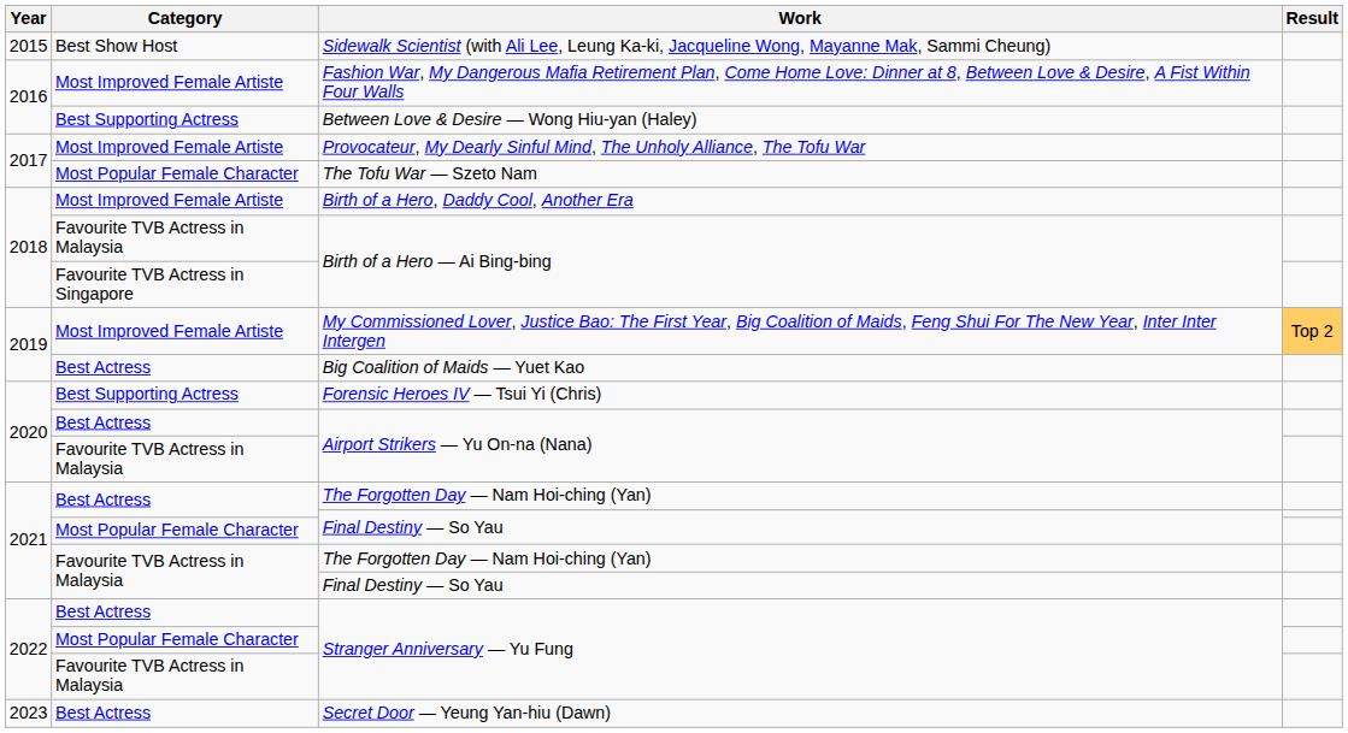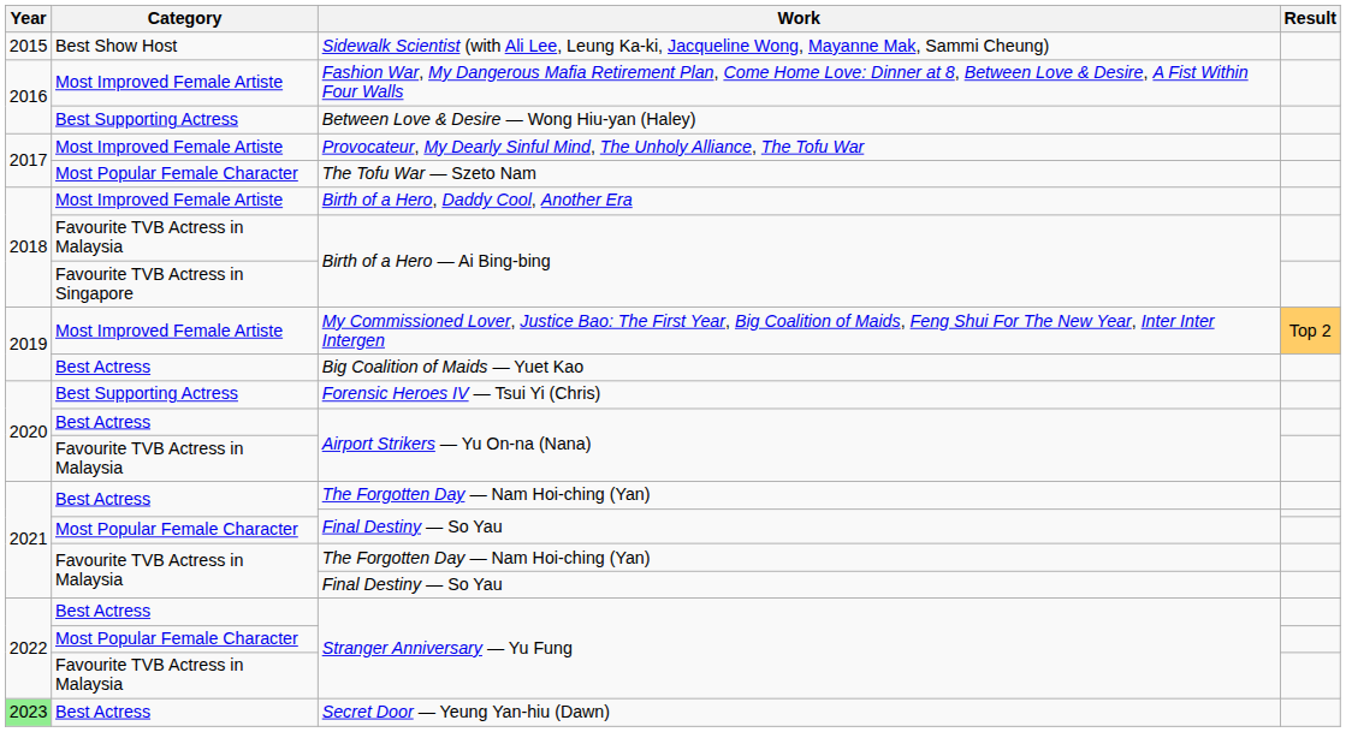Secret Door — Yeung Yan-hiu (Dawn) | Year: no background -> lightgreen background
